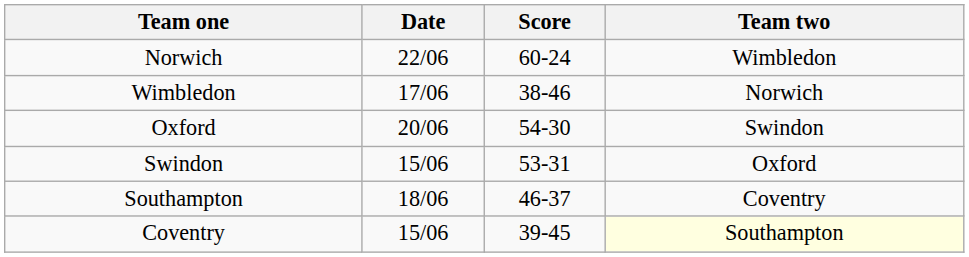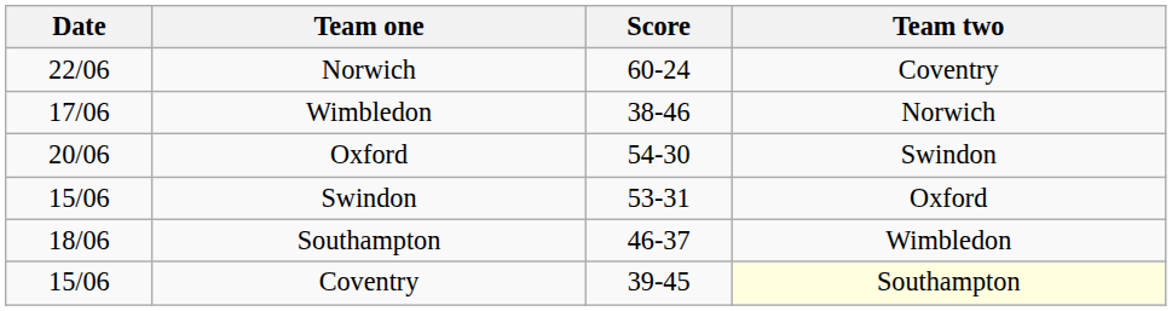columns swapped: Date <-> Team one
row 2 | Team two: Wimbledon -> Coventry
row 6 | Team two: Coventry -> Wimbledon
